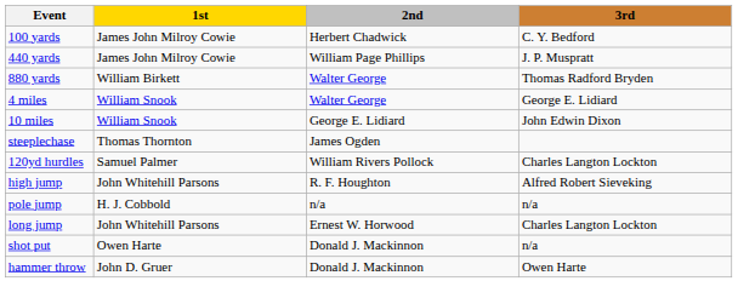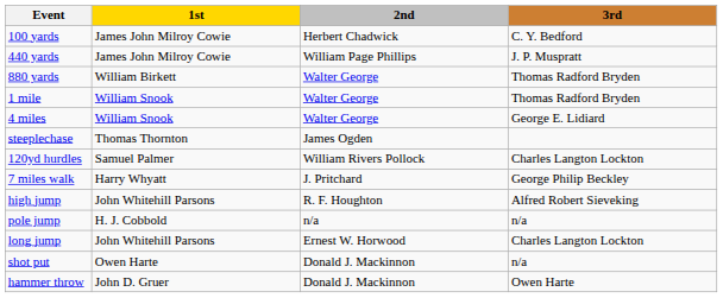+ row: 1 mile | William Snook | Walter George | Thomas Radford Bryden
- row: 10 miles | William Snook | George E. Lidiard | John Edwin Dixon
+ row: 7 miles walk | Harry Whyatt | J. Pritchard | George Philip Beckley
